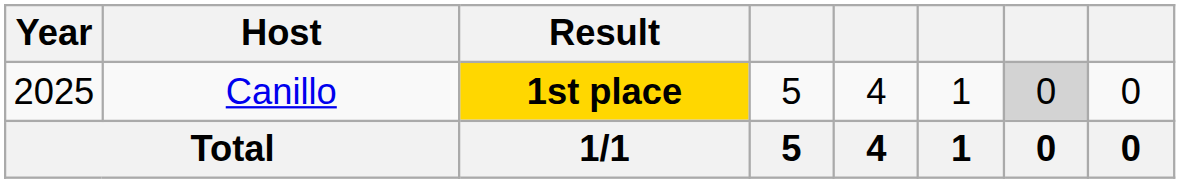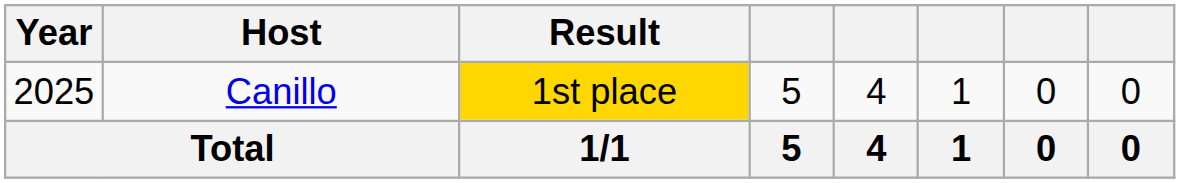Canillo | Result: bold -> normal
Canillo | column 7: lightgrey background -> no background
